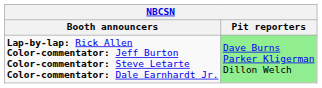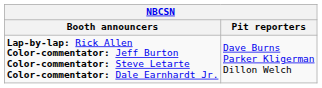row 3 | Pit reporters: lightgreen background -> no background
